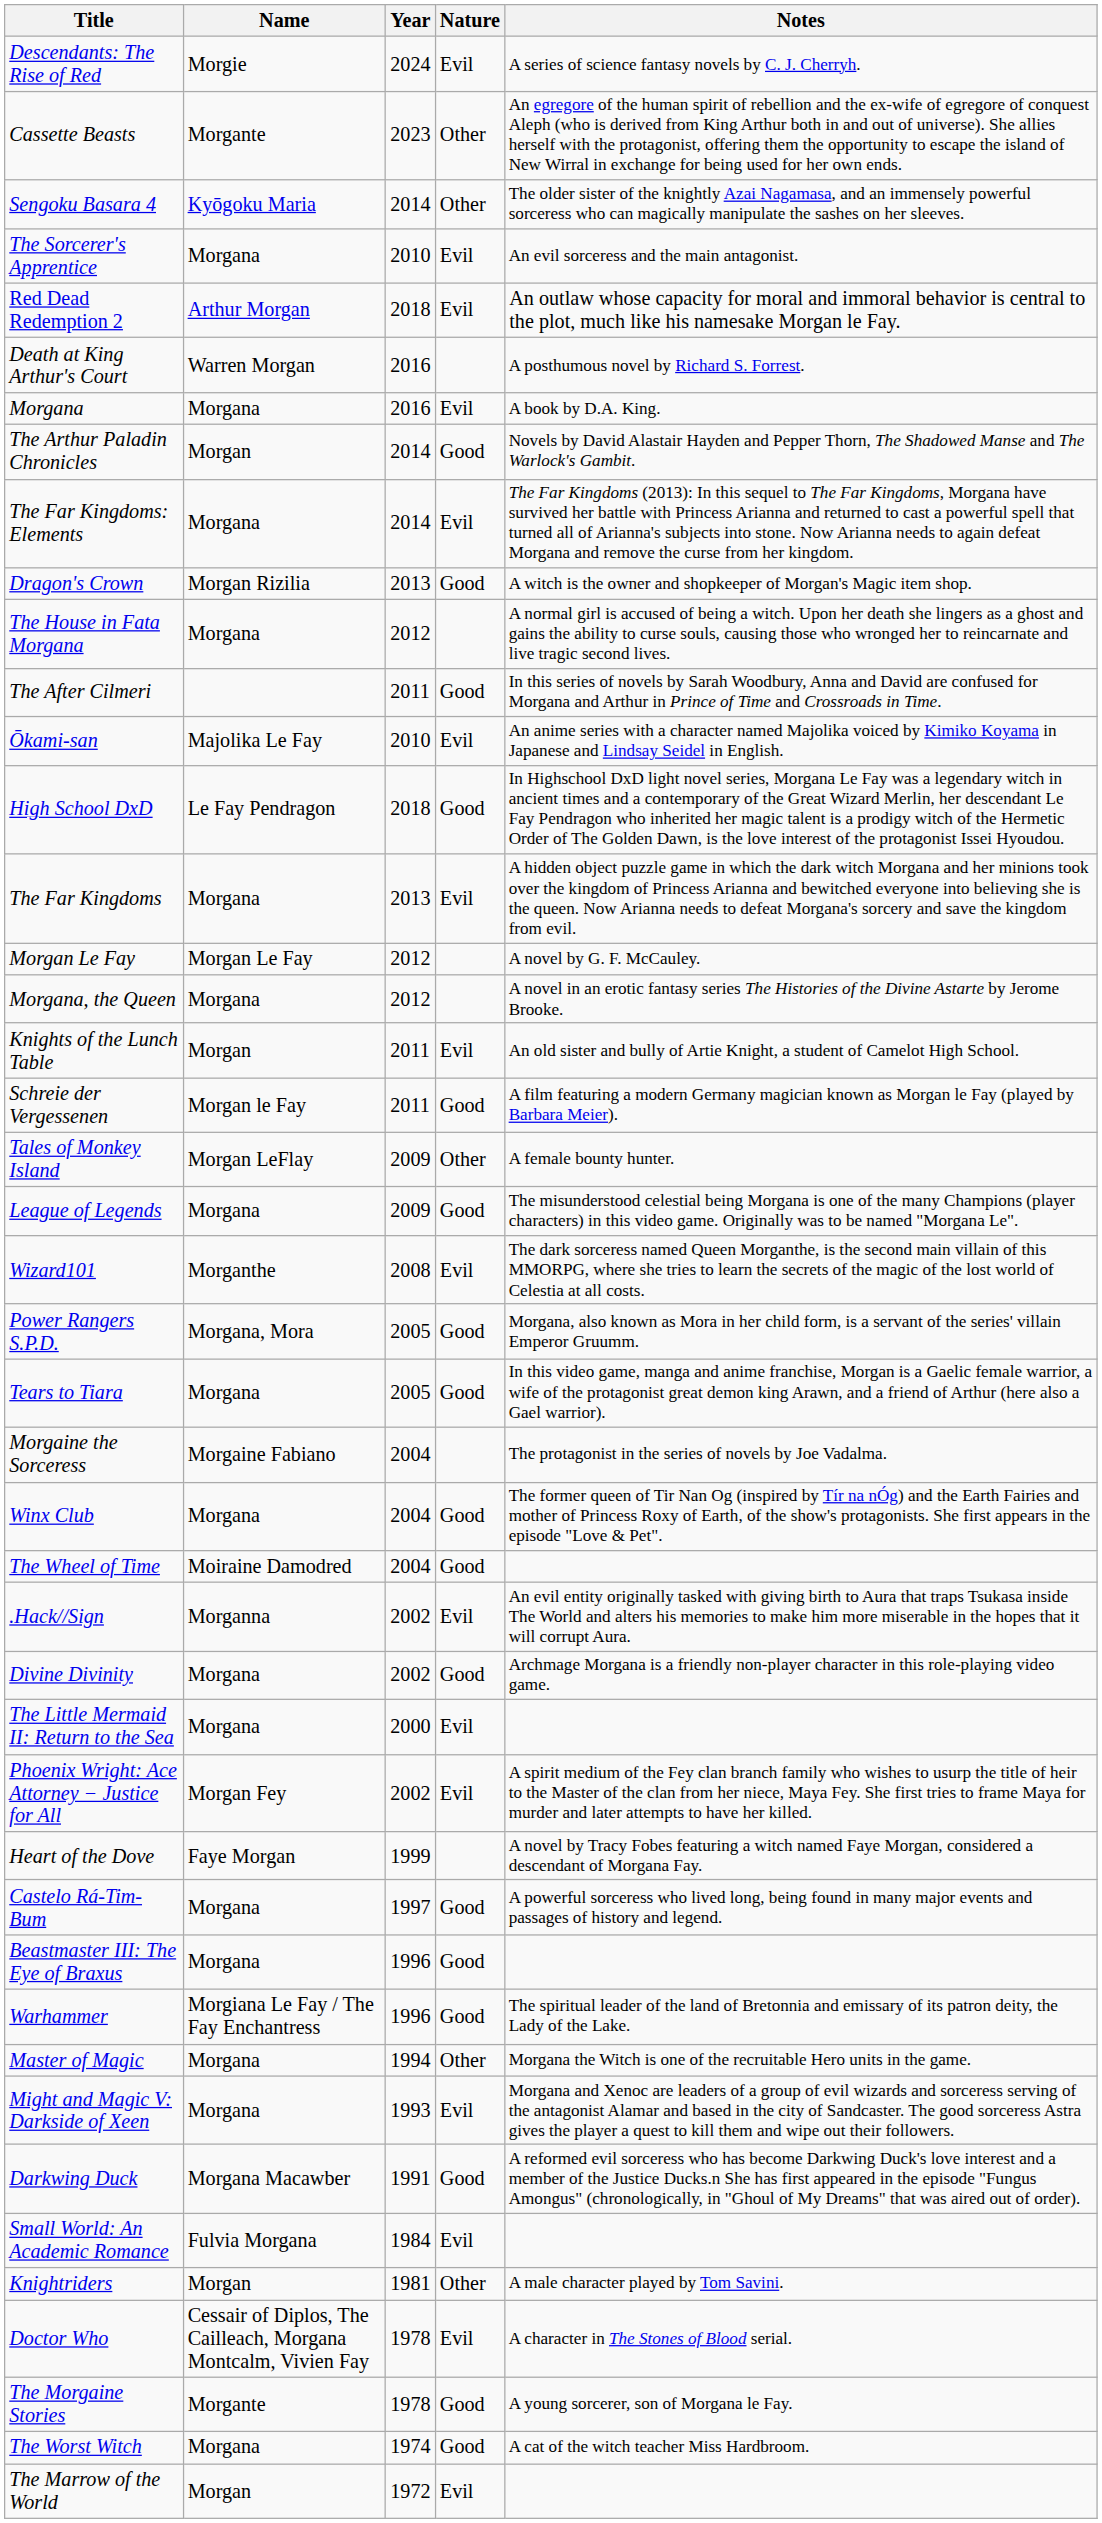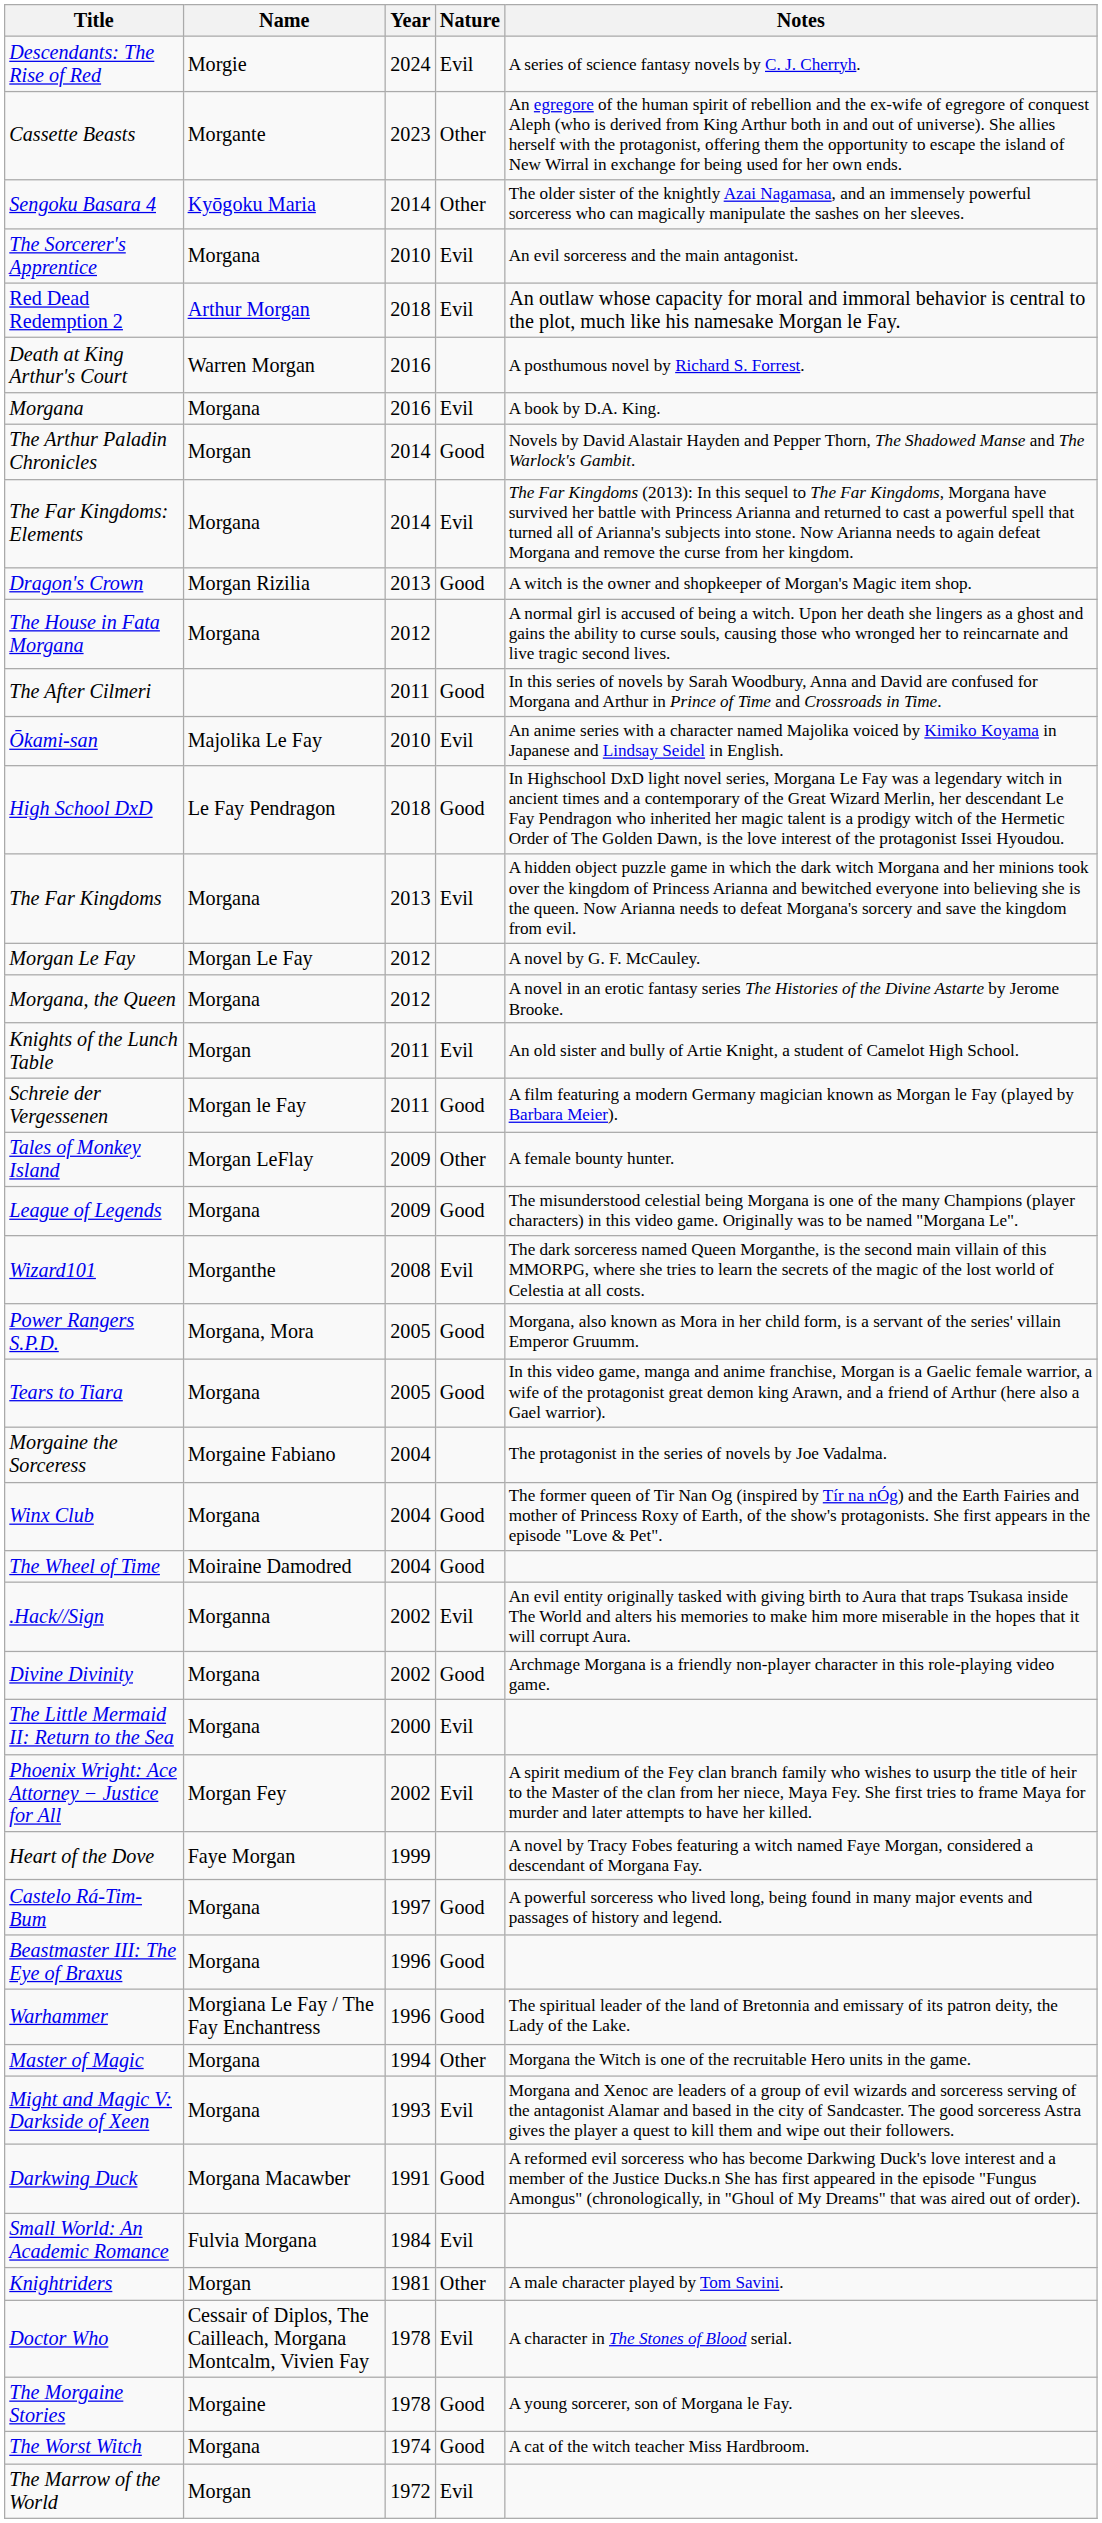The Morgaine Stories | Name: Morgante -> Morgaine
